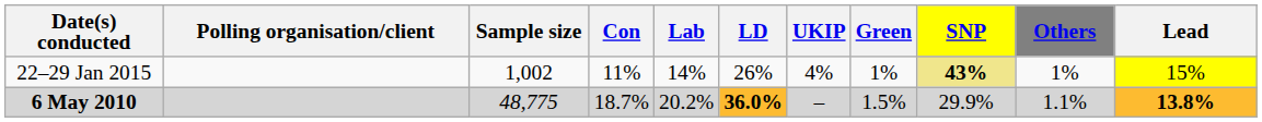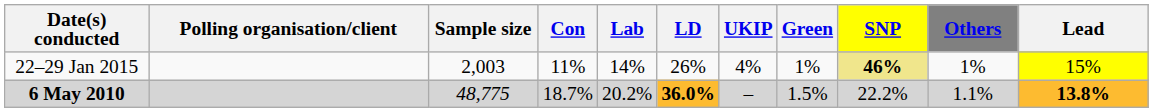22–29 Jan 2015 | Sample size: 1,002 -> 2,003
22–29 Jan 2015 | SNP: 43% -> 46%
6 May 2010 | SNP: 29.9% -> 22.2%
